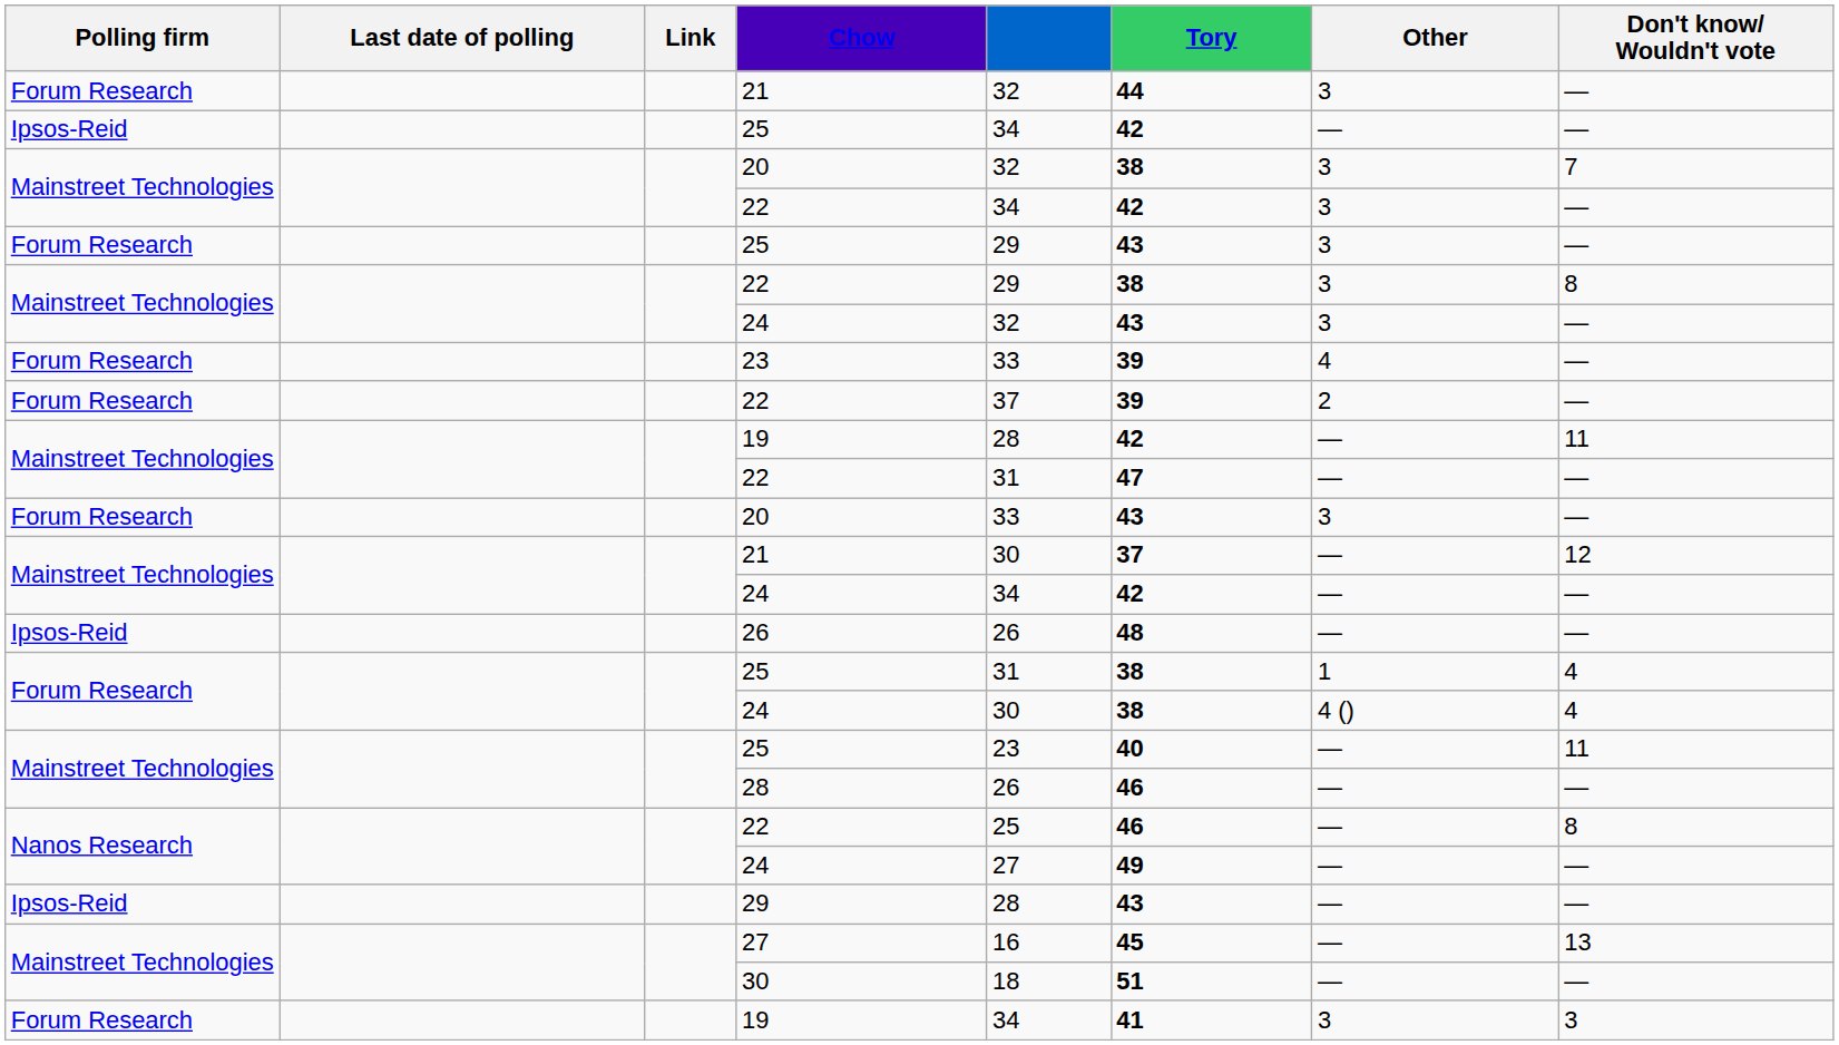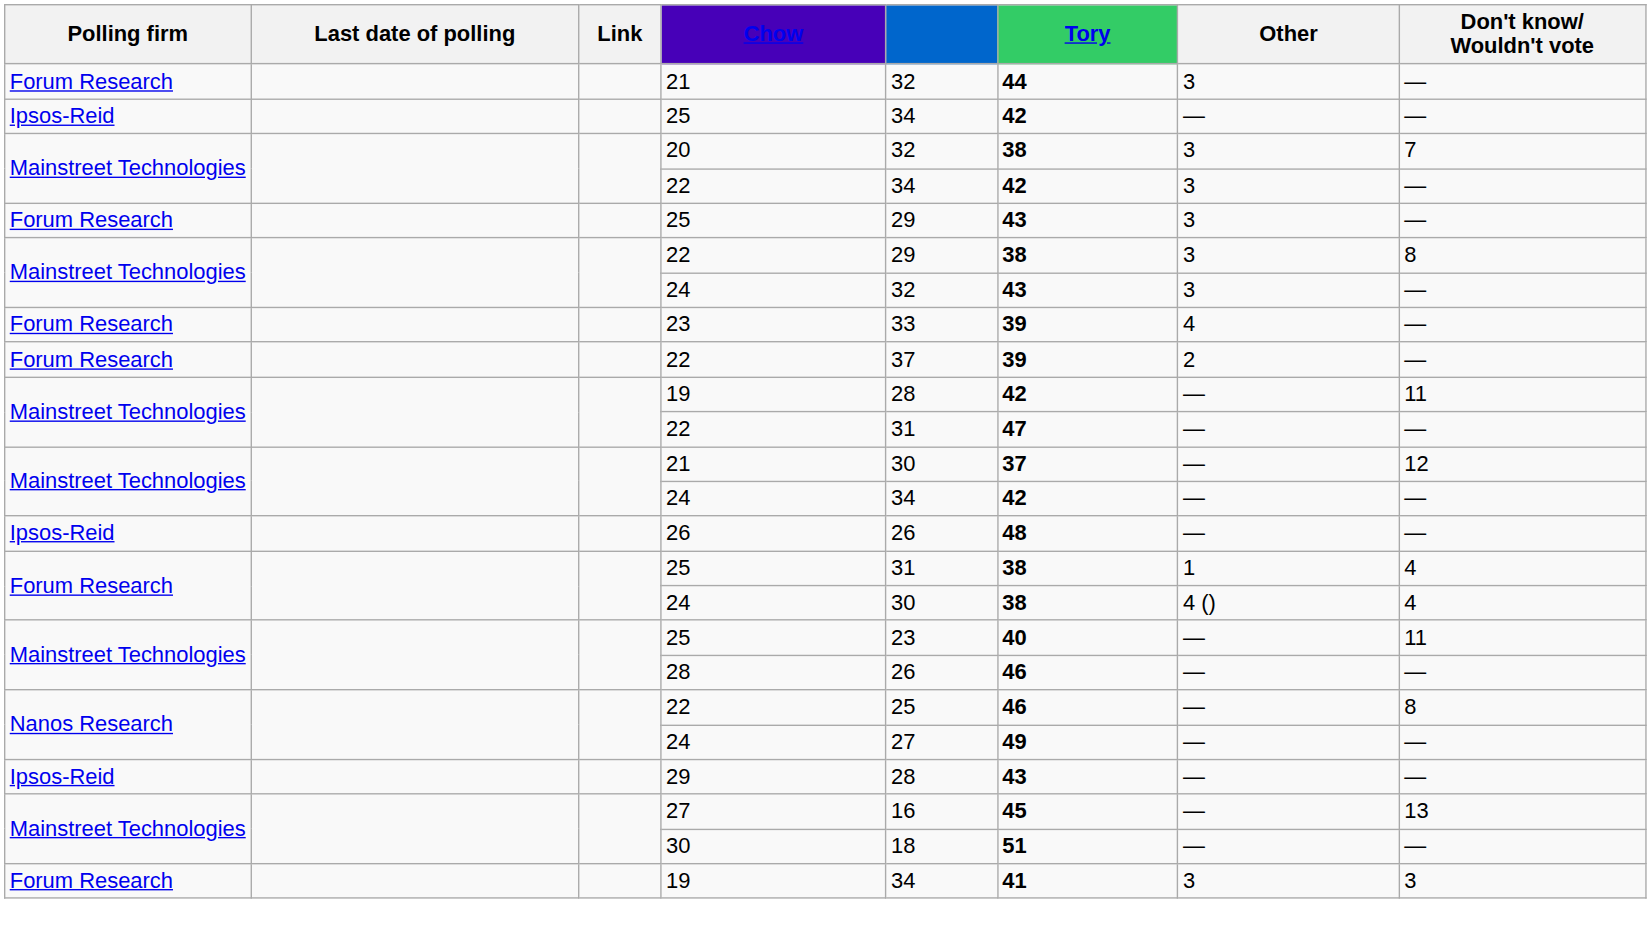- row: Forum Research | 20 | 33 | 43 | 3 | —
